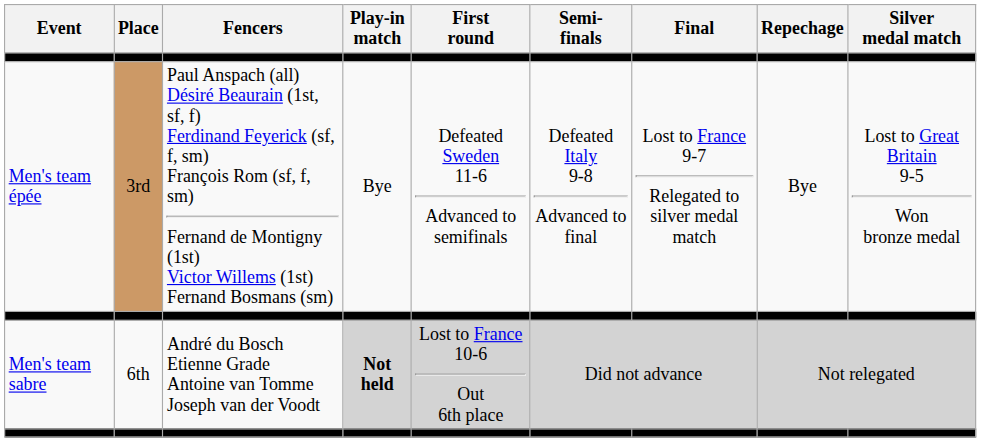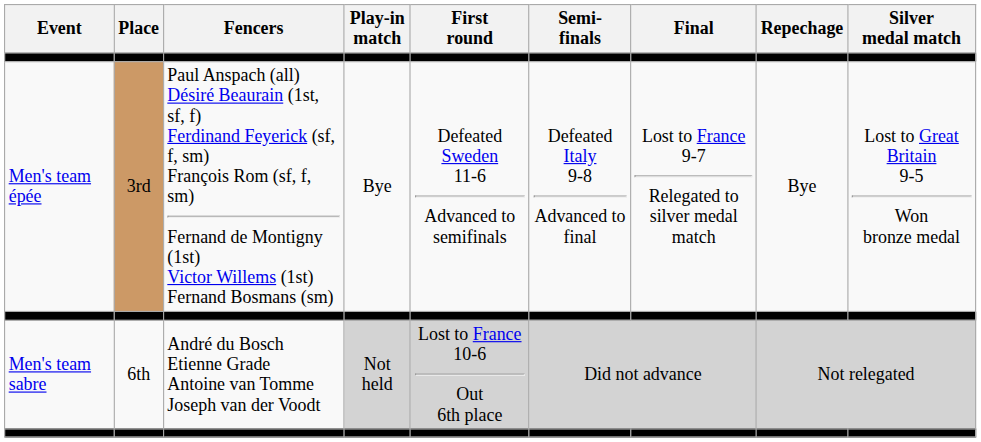Men's team sabre | Play-in match: bold -> normal
